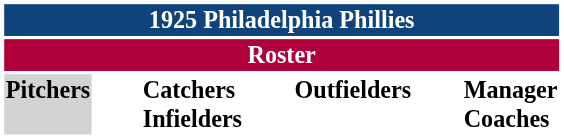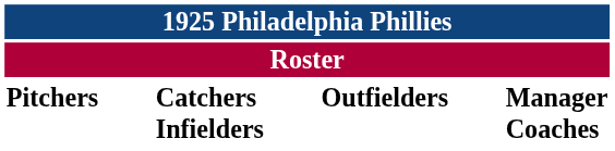Pitchers | column 1: lightgrey background -> no background
